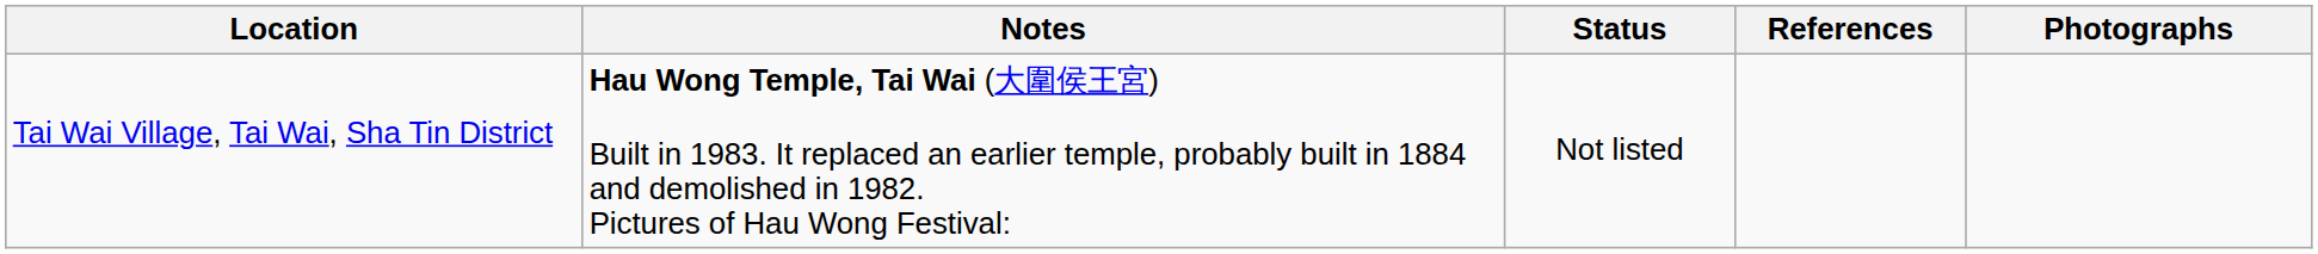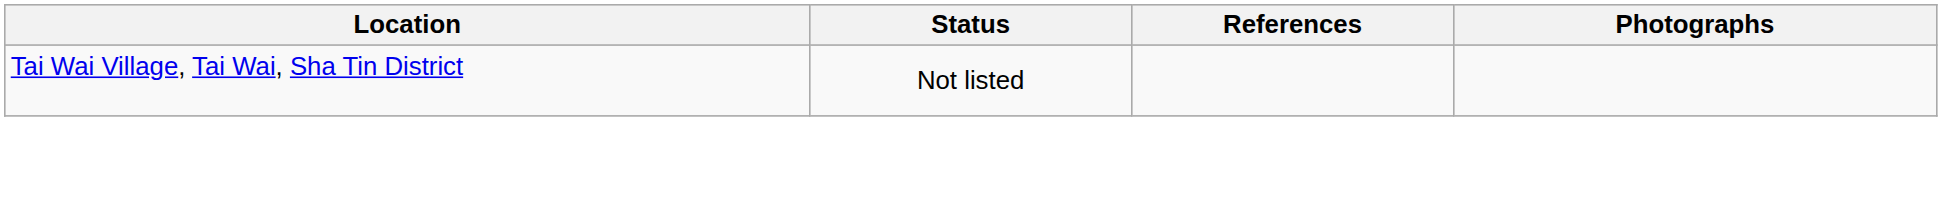- column: Notes | Hau Wong Temple, Tai Wai (大圍侯王宮) Built in 1983. It replaced an earlier temple, probably built in 1884 and demolished in 1982. Pictures of Hau Wong Festival:
